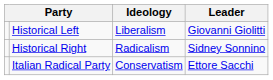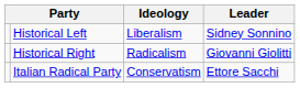Historical Left | Leader: Giovanni Giolitti -> Sidney Sonnino
Historical Right | Leader: Sidney Sonnino -> Giovanni Giolitti
